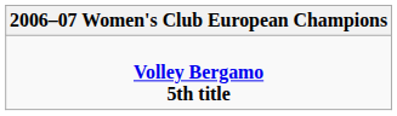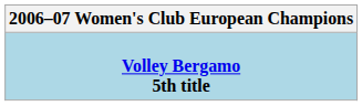row 2 | column 1: no background -> lightblue background
